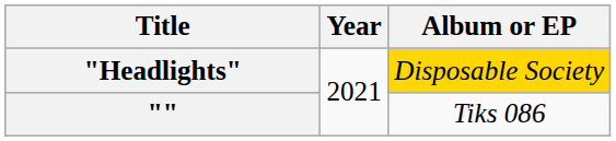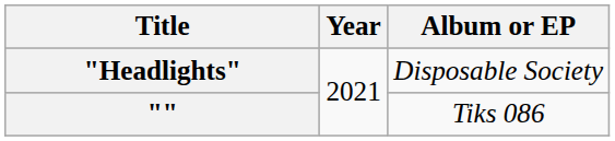"Headlights" | Album or EP: gold background -> no background
